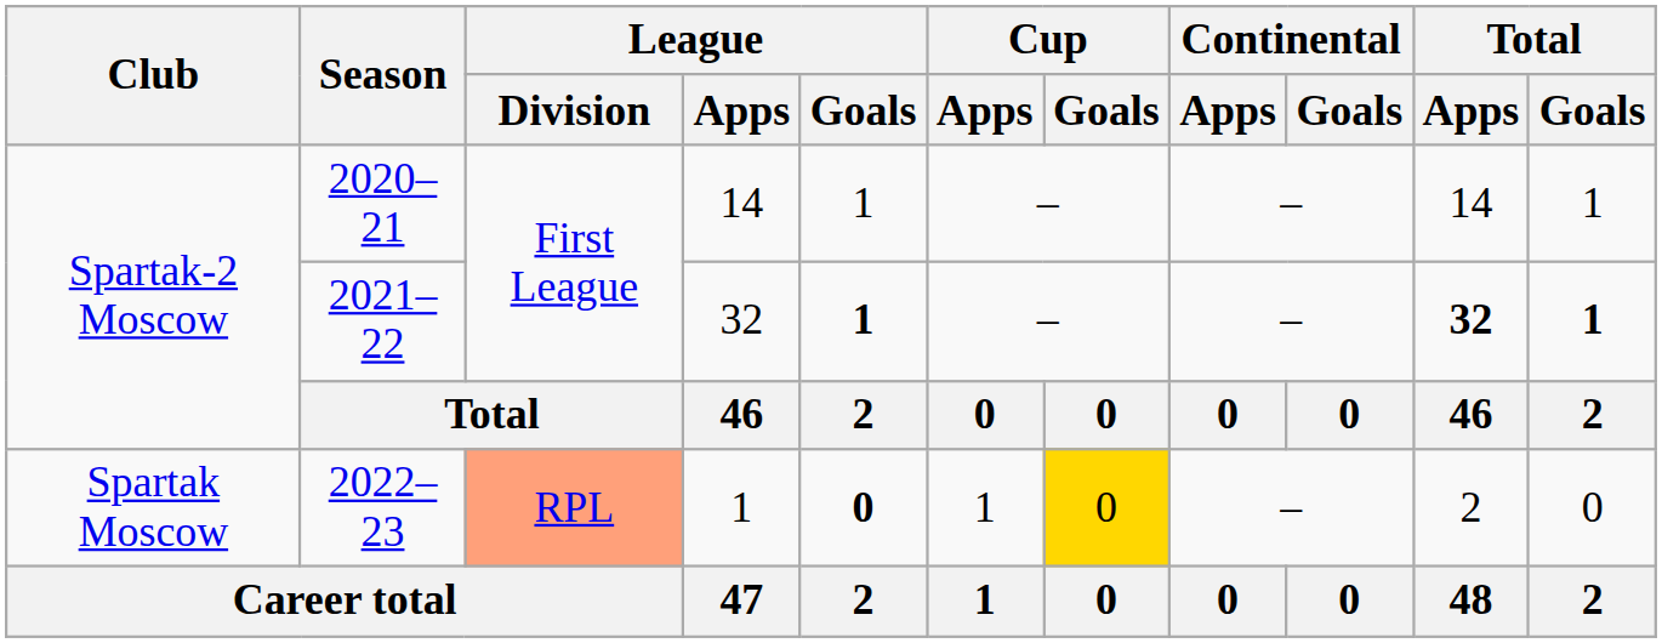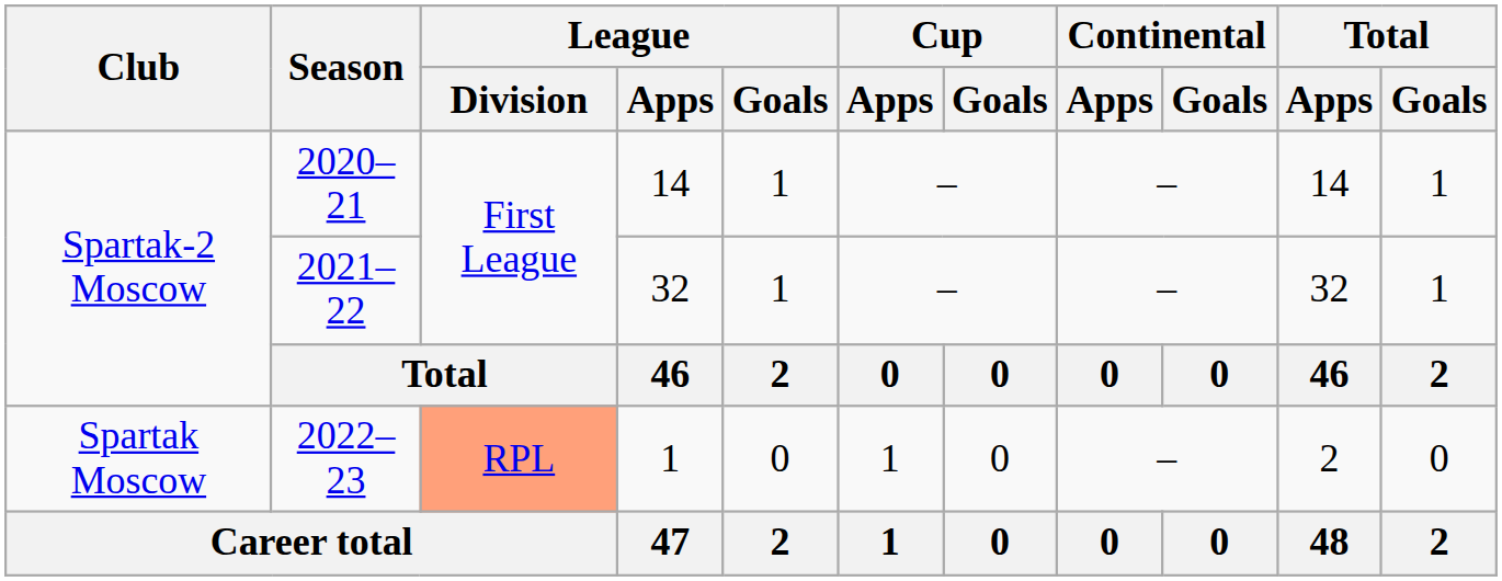2021–22 | League / Goals: bold -> normal
2021–22 | Total / Apps: bold -> normal
2021–22 | Total / Goals: bold -> normal
2022–23 | League / Goals: bold -> normal
2022–23 | Cup / Goals: gold background -> no background
